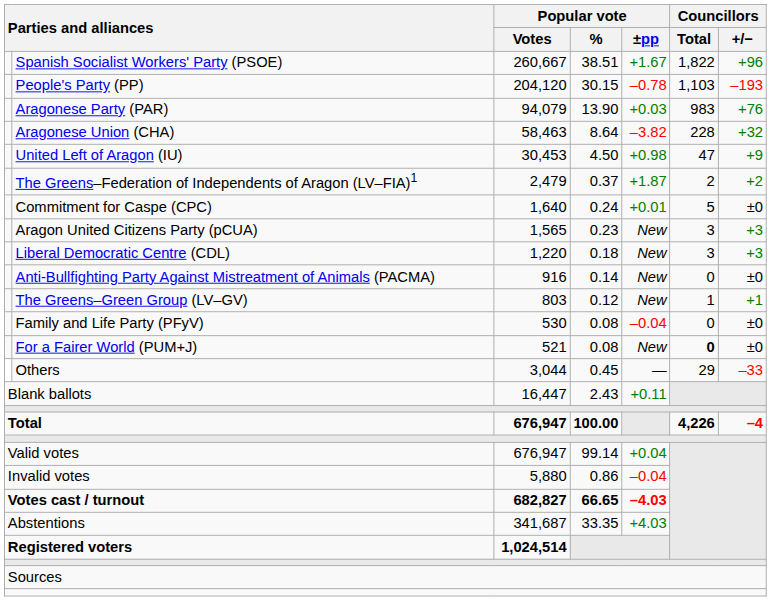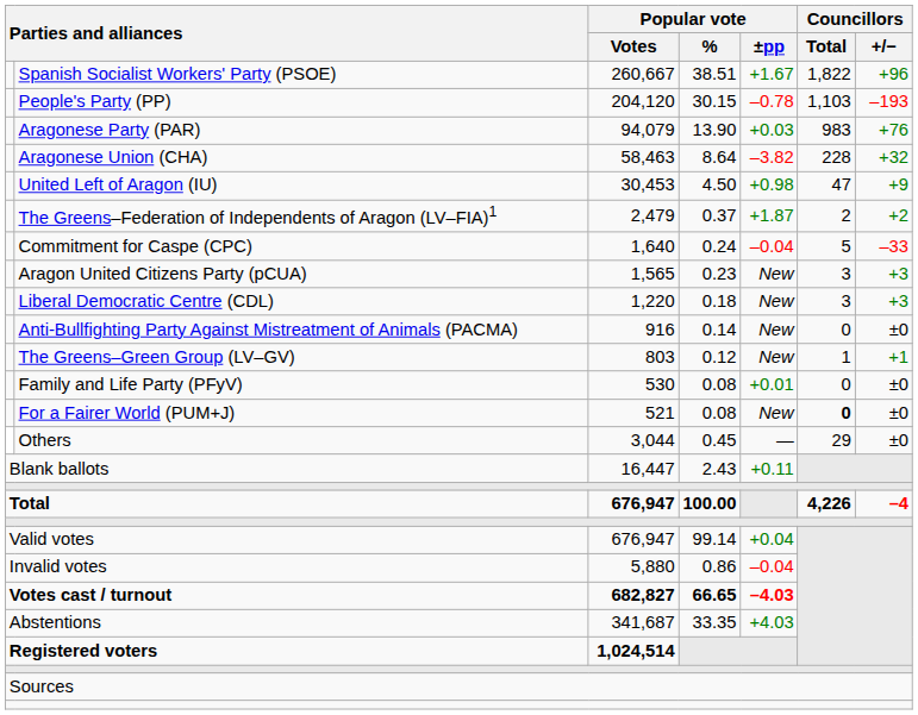Commitment for Caspe (CPC) | Popular vote / ±pp: +0.01 -> –0.04
Commitment for Caspe (CPC) | Councillors / +/−: ±0 -> –33
Family and Life Party (PFyV) | Popular vote / ±pp: –0.04 -> +0.01
Others | Councillors / +/−: –33 -> ±0
